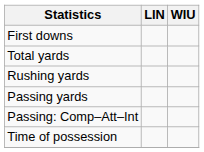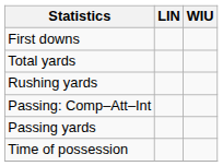rows swapped: Passing yards <-> Passing: Comp–Att–Int
